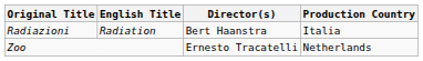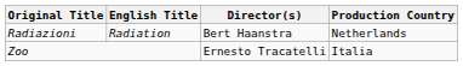Radiazioni | Production Country: Italia -> Netherlands
Zoo | Production Country: Netherlands -> Italia
